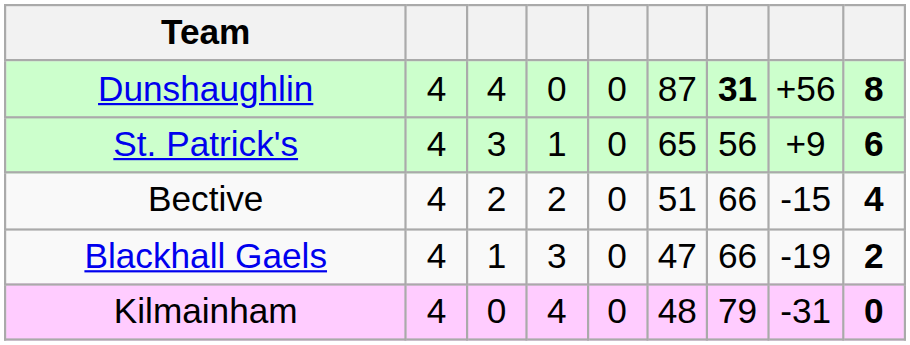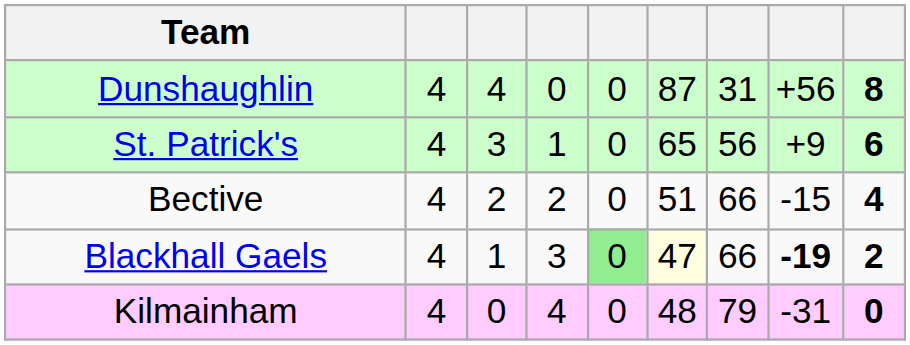Dunshaughlin | column 7: bold -> normal
Blackhall Gaels | column 5: no background -> lightgreen background
Blackhall Gaels | column 6: no background -> lightyellow background
Blackhall Gaels | column 8: normal -> bold
